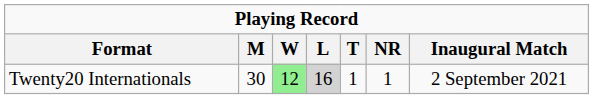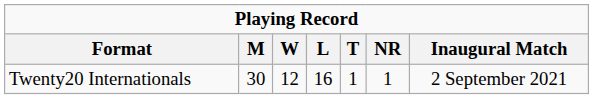Twenty20 Internationals | W: lightgreen background -> no background
Twenty20 Internationals | L: lightgrey background -> no background
